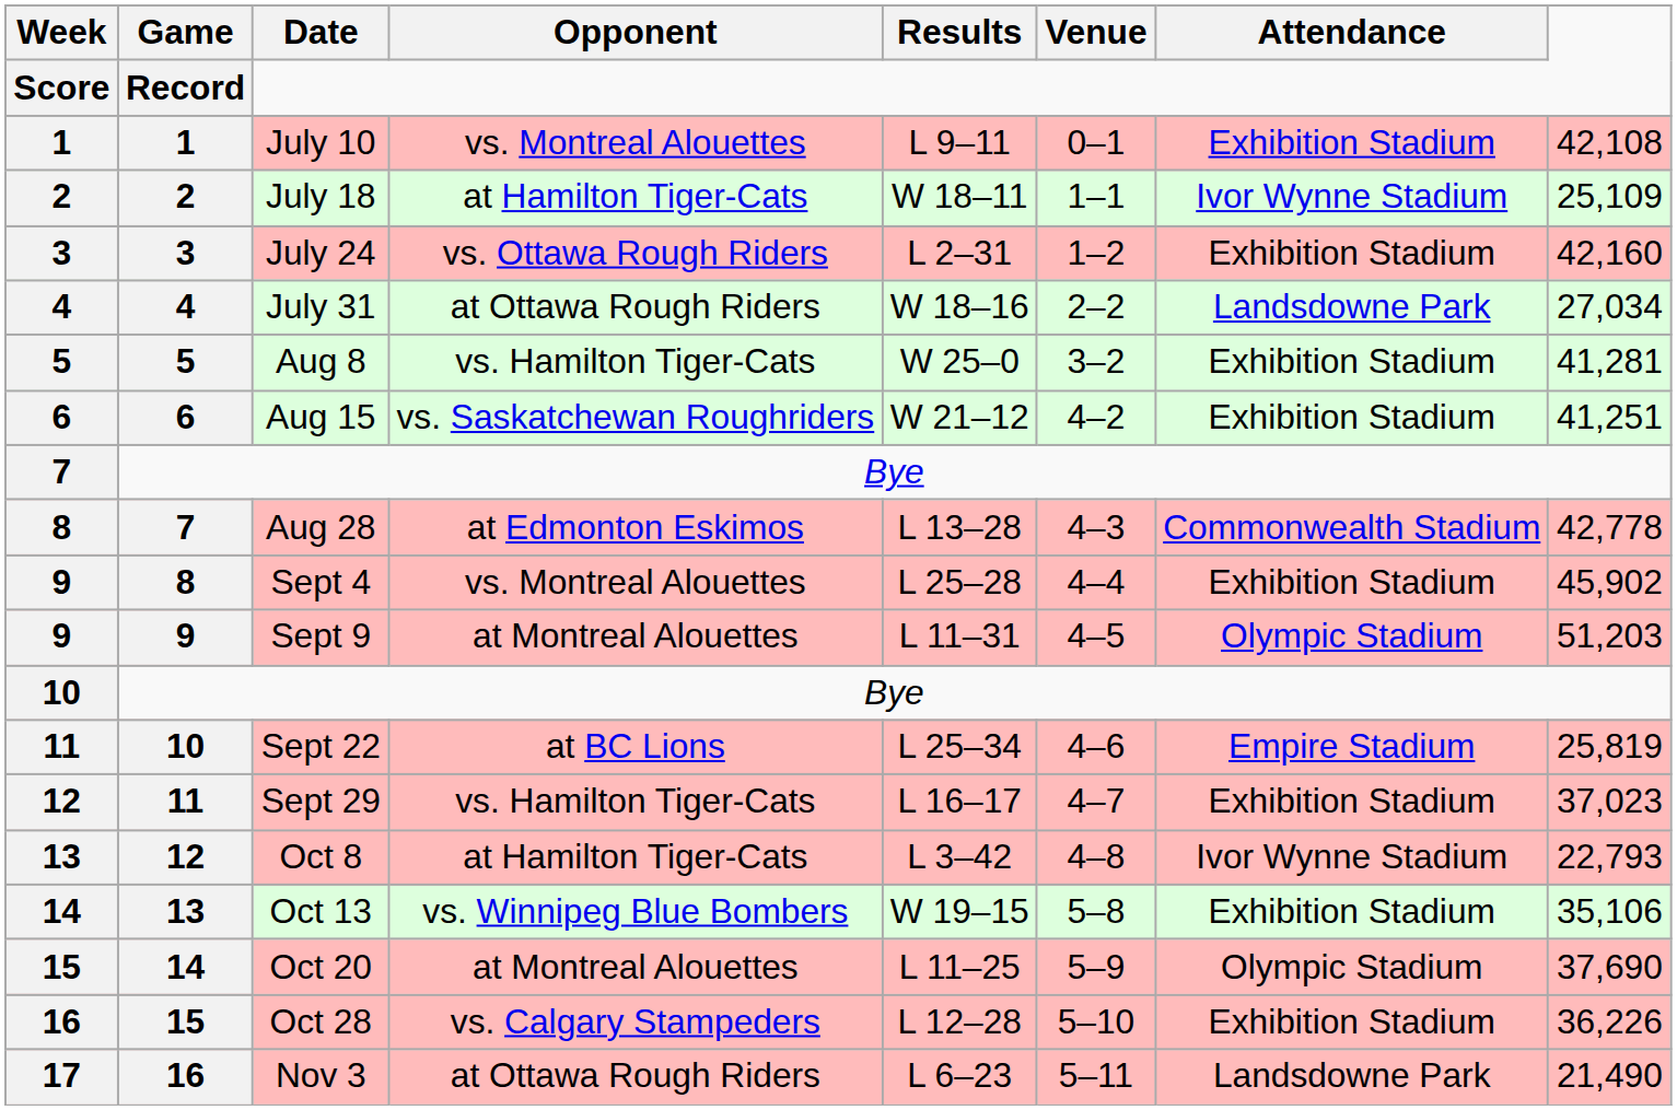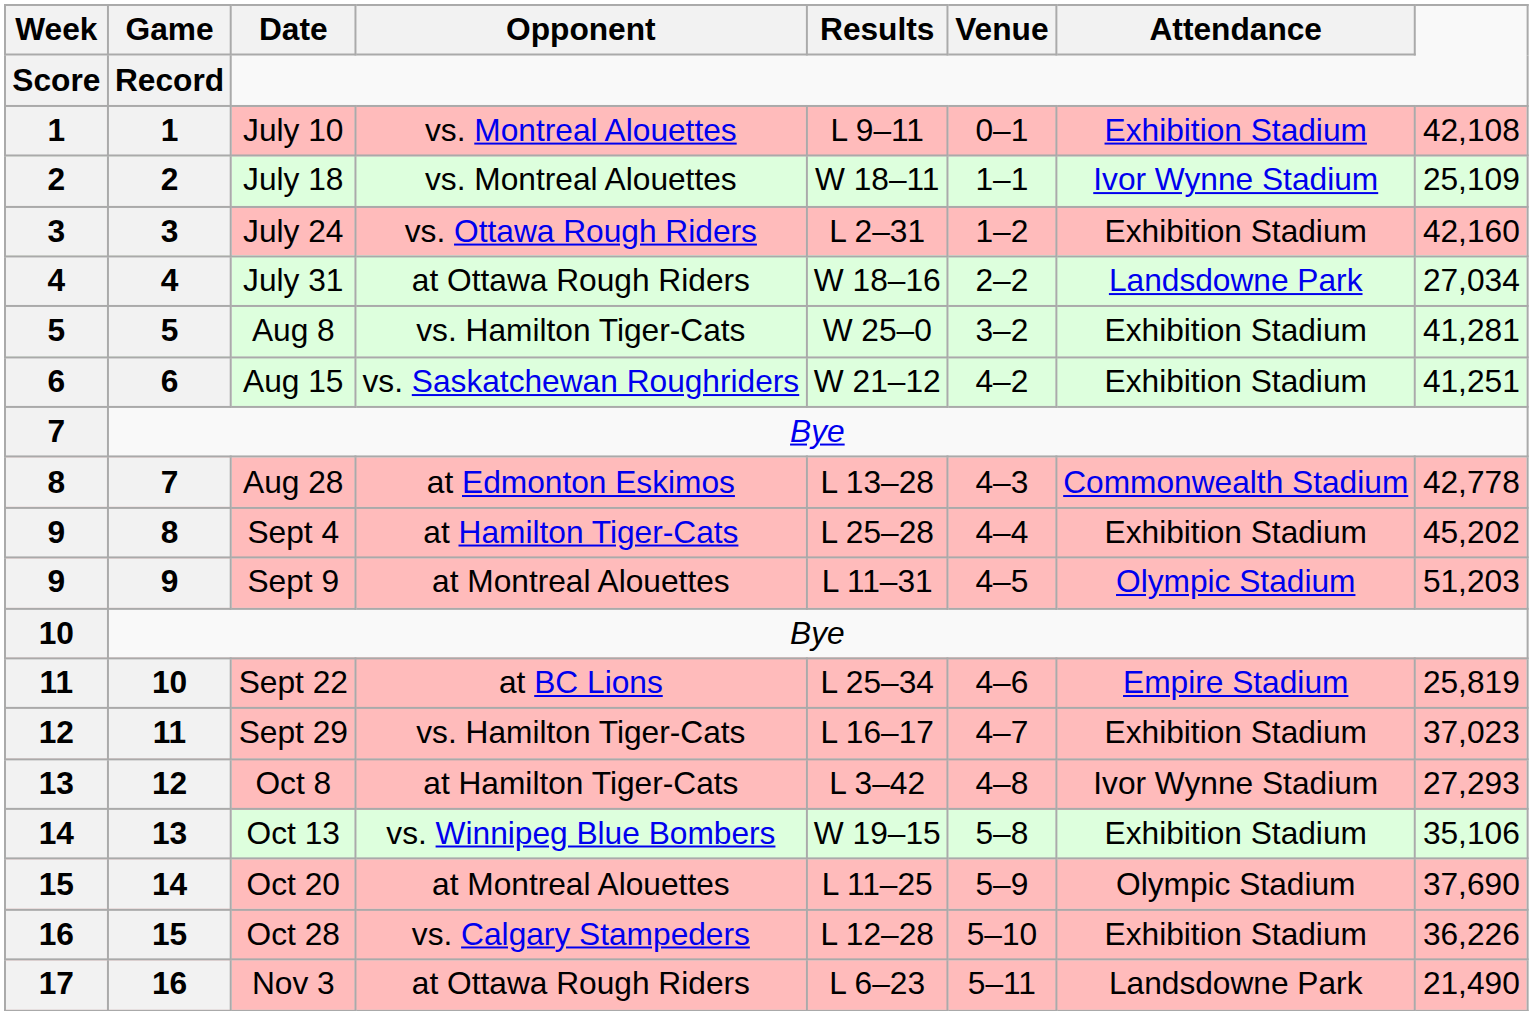July 18 | Opponent: at Hamilton Tiger-Cats -> vs. Montreal Alouettes
Sept 4 | Opponent: vs. Montreal Alouettes -> at Hamilton Tiger-Cats
Sept 4 | column 8: 45,902 -> 45,202
Oct 8 | column 8: 22,793 -> 27,293
